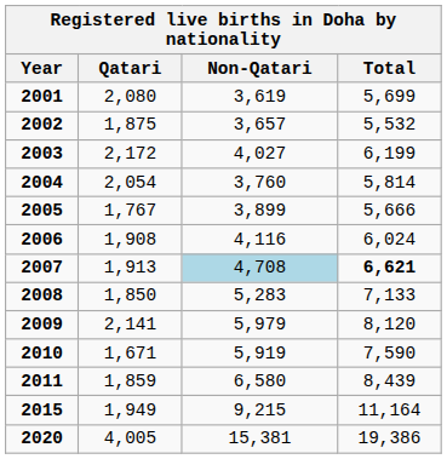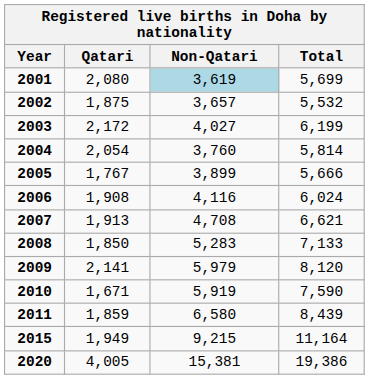2001 | Non-Qatari: no background -> lightblue background
2007 | Non-Qatari: lightblue background -> no background
2007 | Total: bold -> normal
